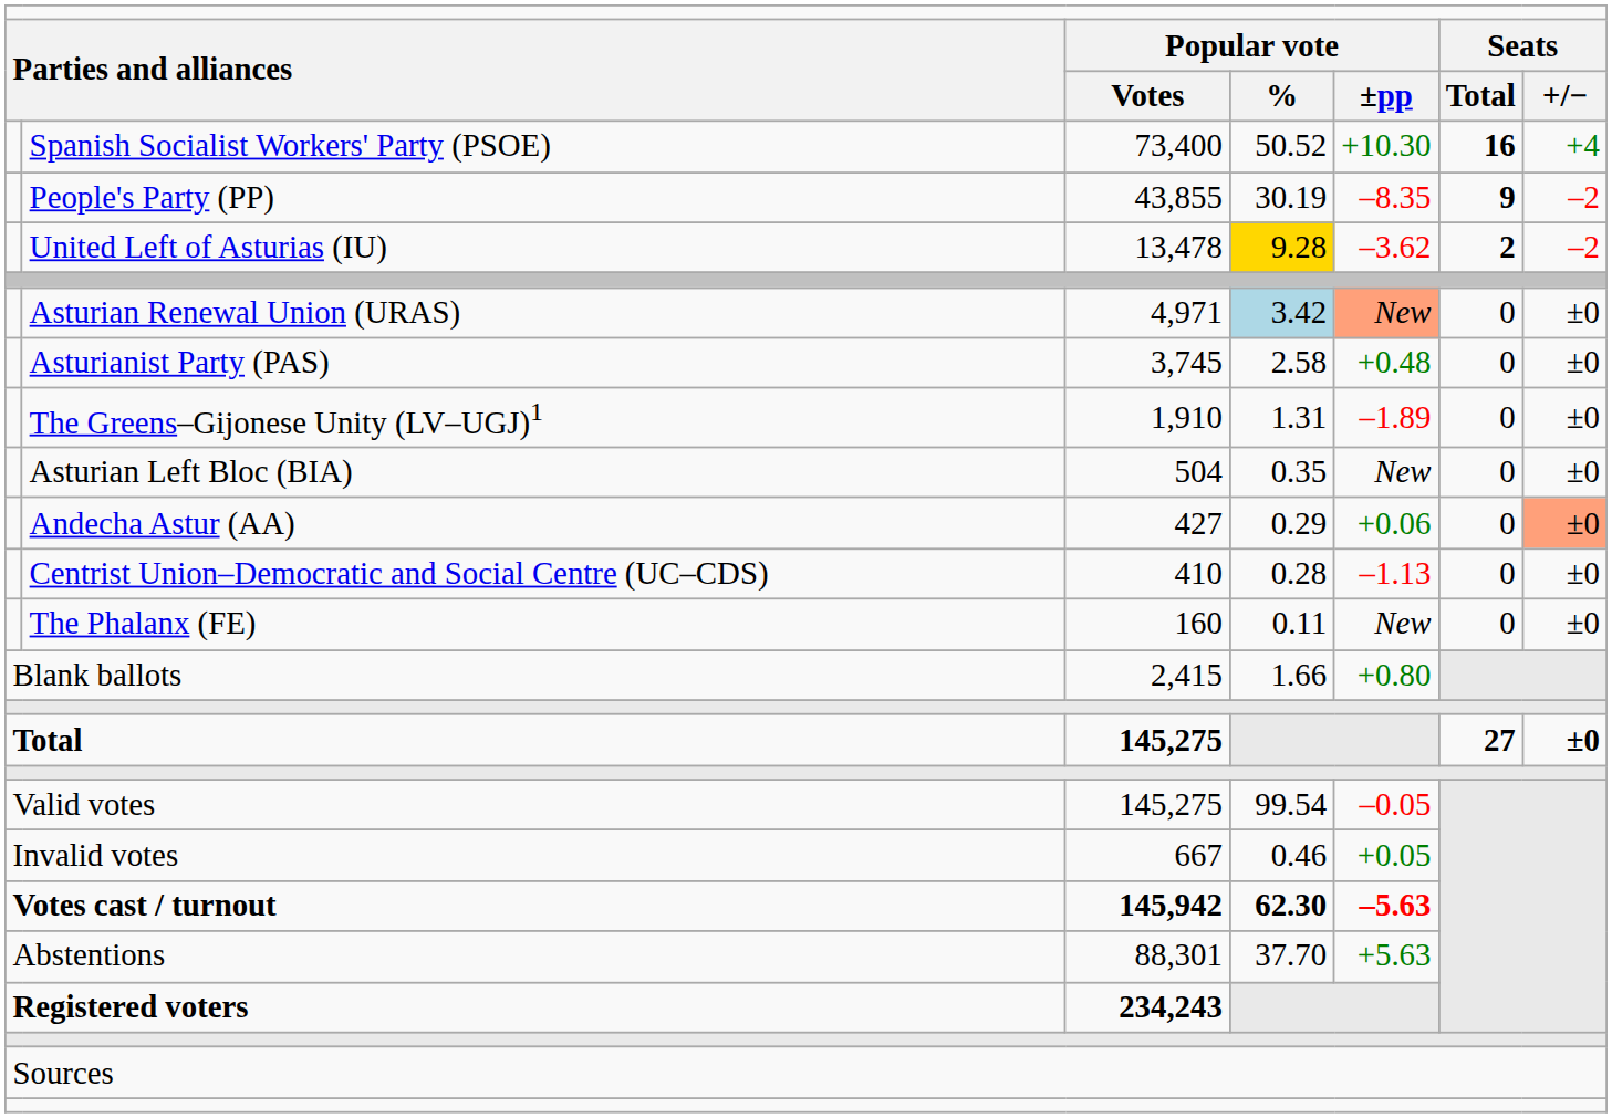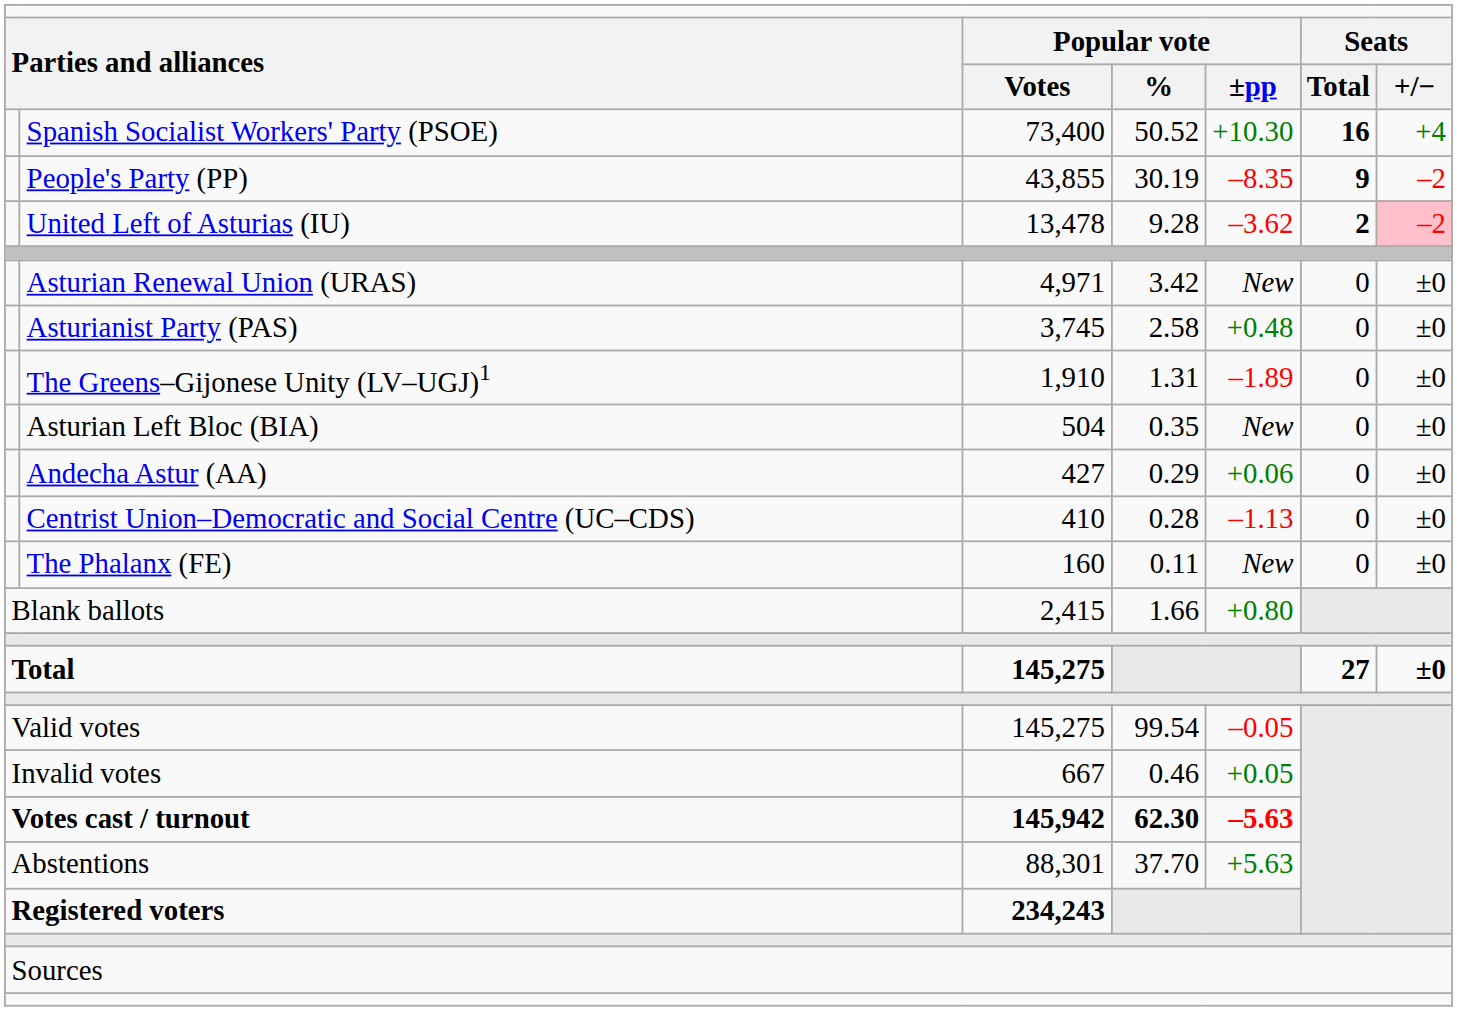United Left of Asturias (IU) | column 4: gold background -> no background
United Left of Asturias (IU) | column 7: no background -> pink background
Asturian Renewal Union (URAS) | column 4: lightblue background -> no background
Asturian Renewal Union (URAS) | column 5: lightsalmon background -> no background
Andecha Astur (AA) | column 7: lightsalmon background -> no background
